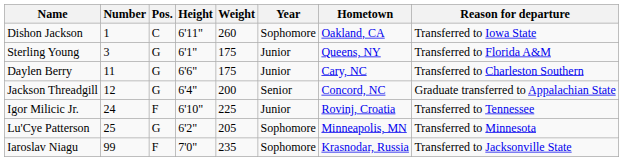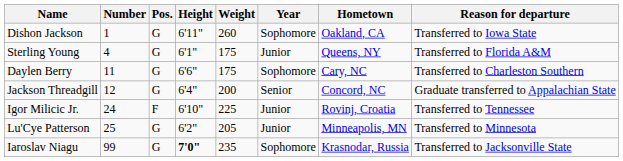Dishon Jackson | Pos.: C -> G
Sterling Young | Number: 3 -> 4
Daylen Berry | Year: Junior -> Sophomore
Lu'Cye Patterson | Year: Sophomore -> Junior
Iaroslav Niagu | Pos.: F -> G
Iaroslav Niagu | Height: normal -> bold
